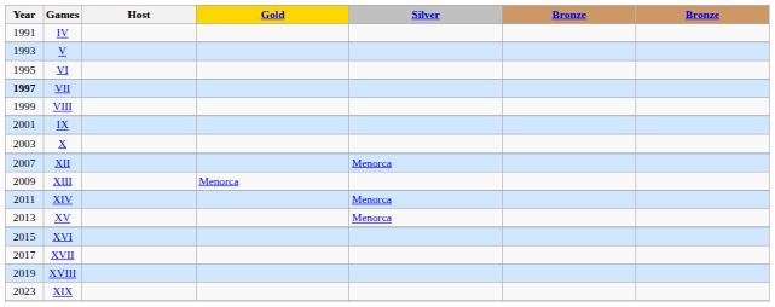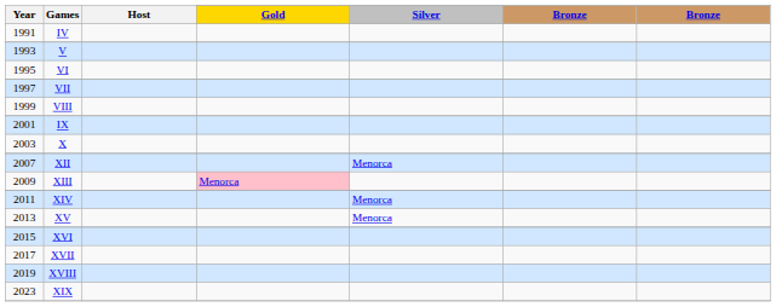VII | Year: bold -> normal
XIII | Gold: no background -> pink background
